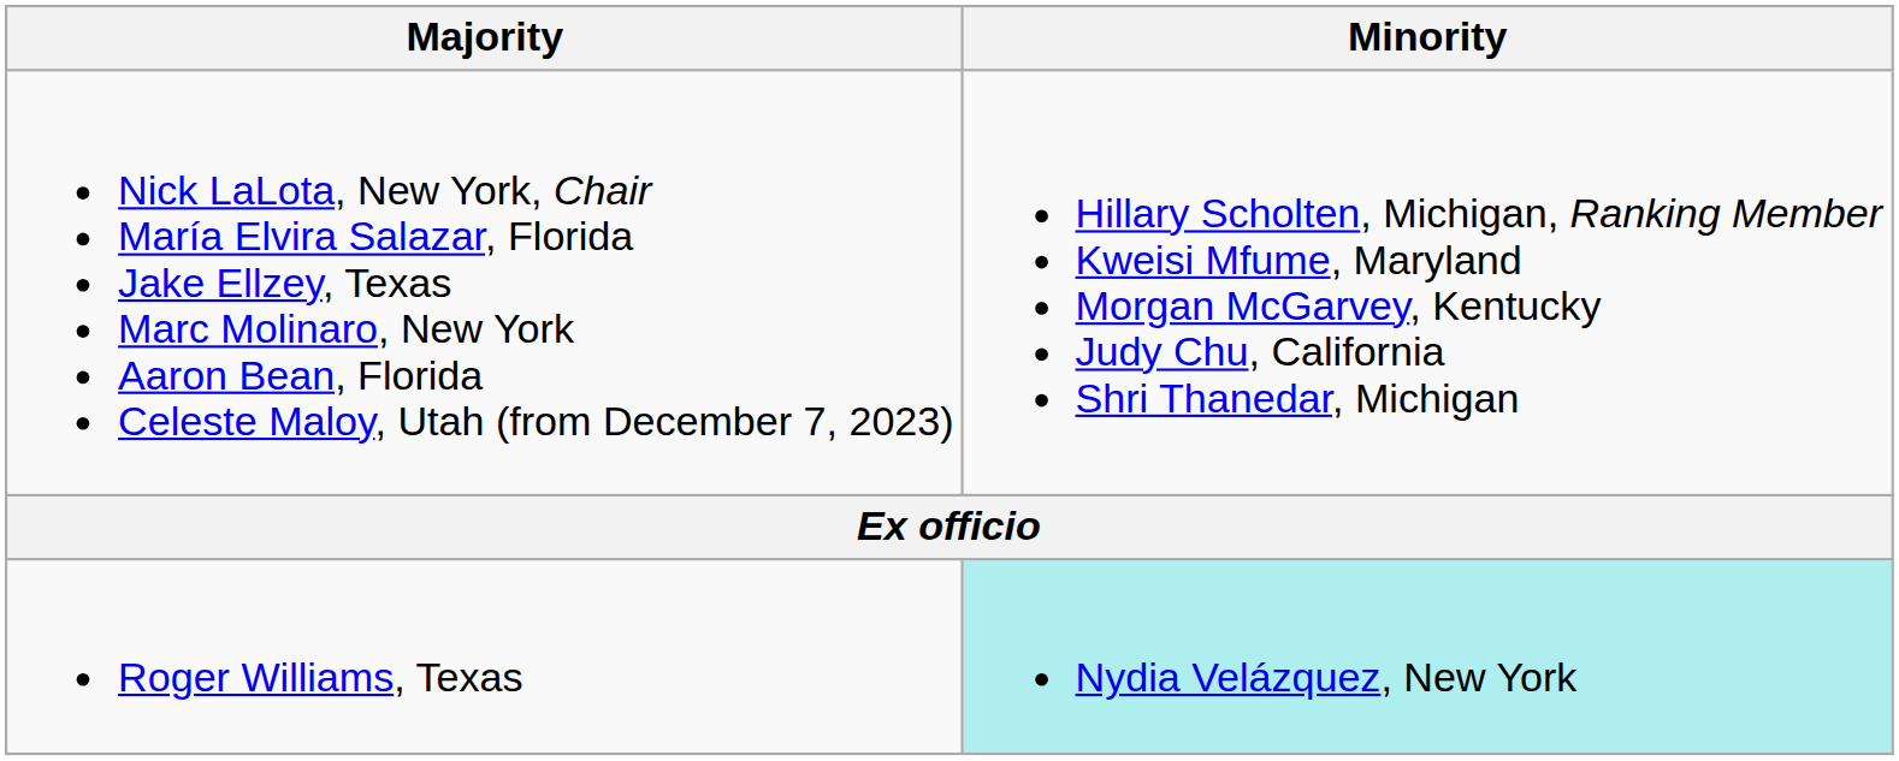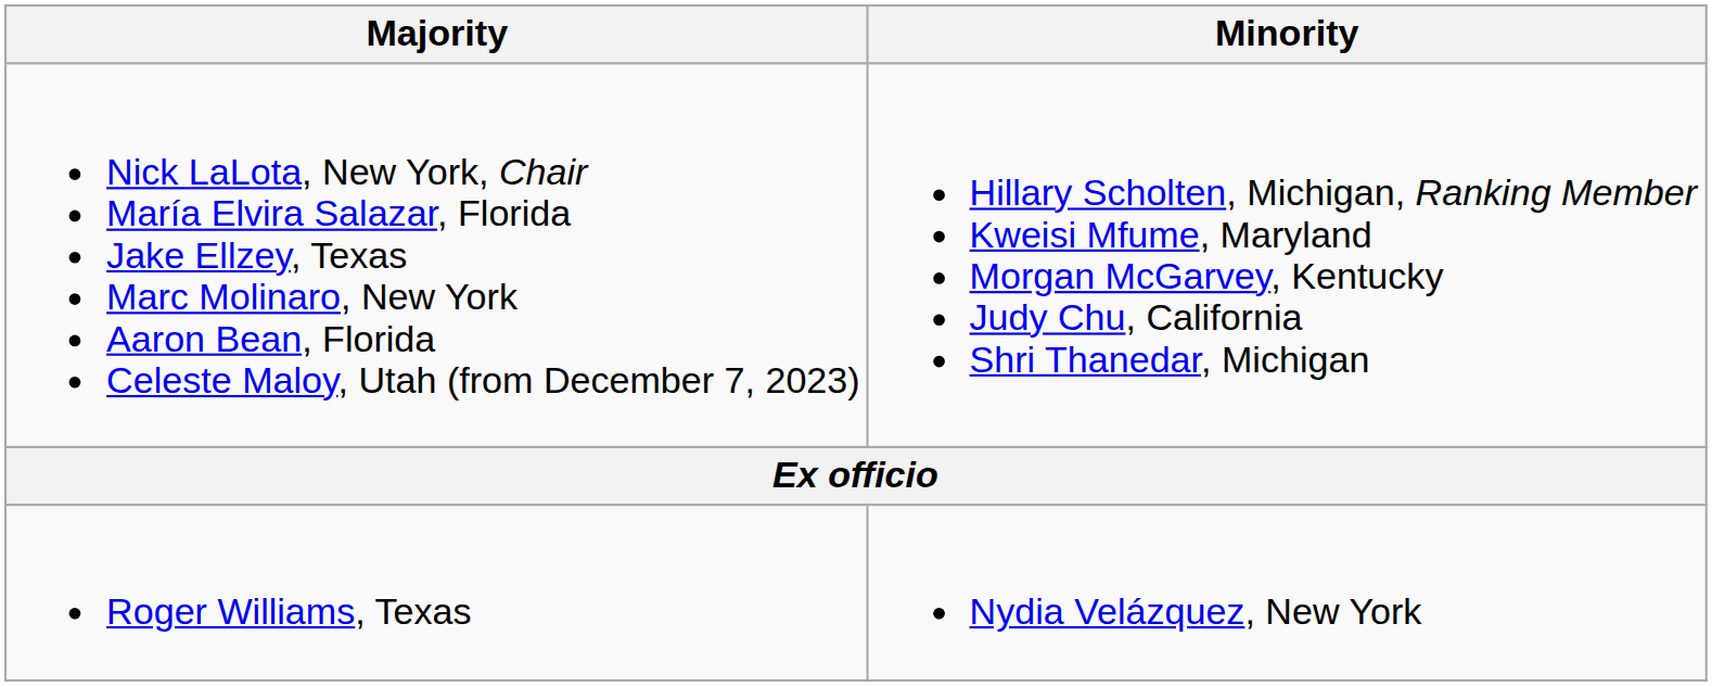Roger Williams, Texas | Minority: paleturquoise background -> no background
